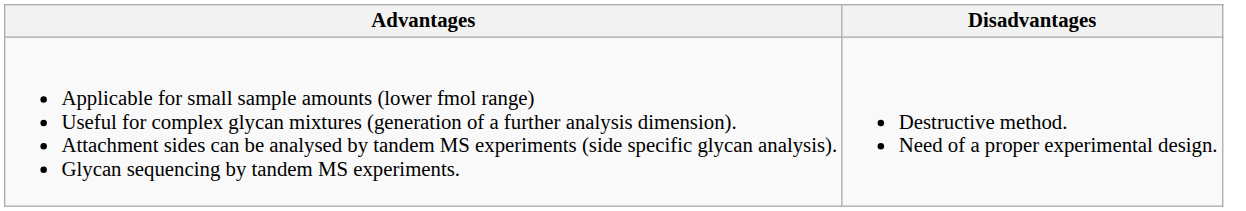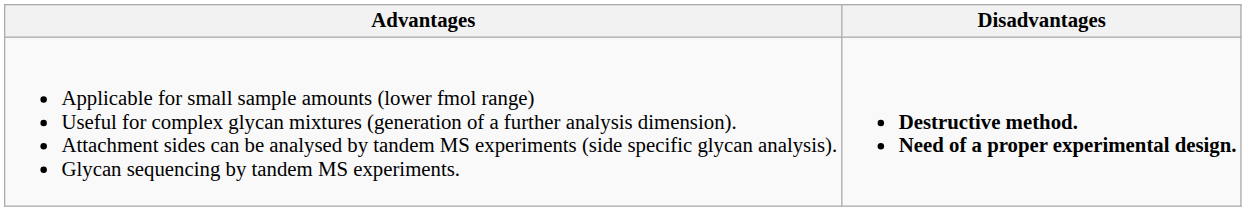row 2 | Disadvantages: normal -> bold
